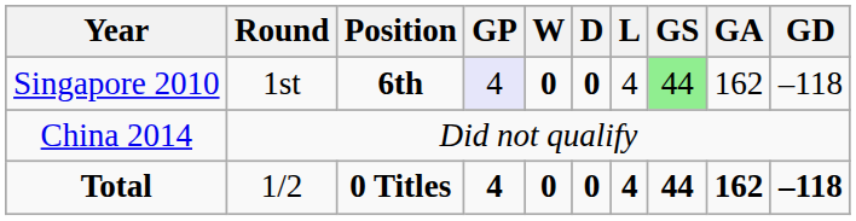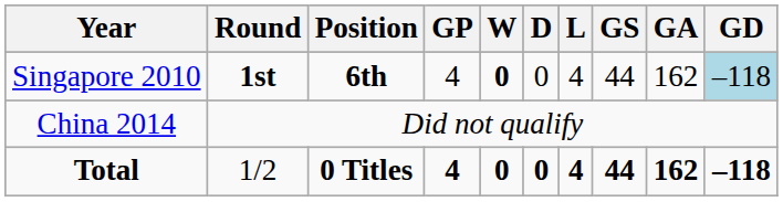Singapore 2010 | Round: normal -> bold
Singapore 2010 | GP: lavender background -> no background
Singapore 2010 | D: bold -> normal
Singapore 2010 | GS: lightgreen background -> no background
Singapore 2010 | GD: no background -> lightblue background
